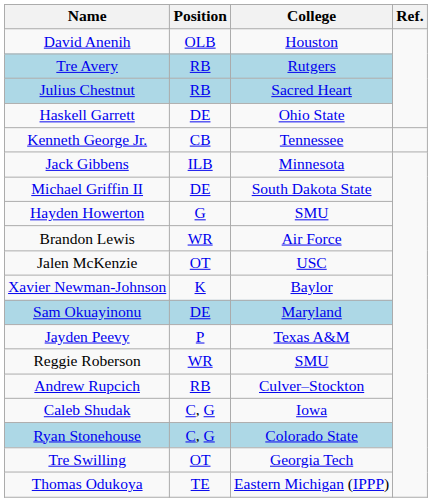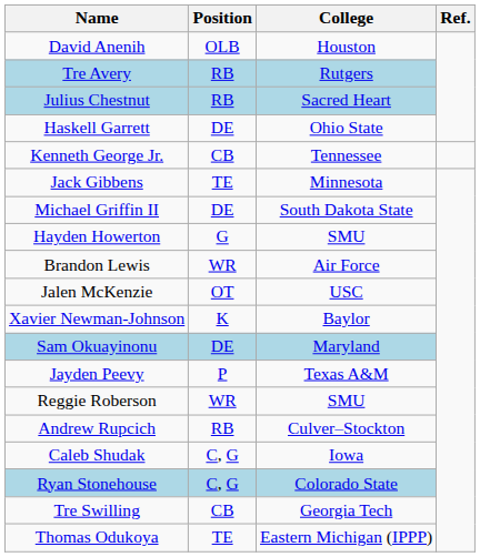Jack Gibbens | Position: ILB -> TE
Tre Swilling | Position: OT -> CB
